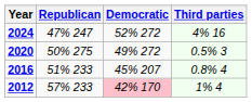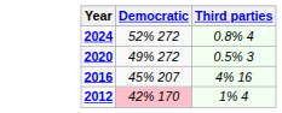- column: Republican | 47% 247 | 50% 275 | 51% 233 | 57% 233
2024 | Third parties: 4% 16 -> 0.8% 4
2016 | Third parties: 0.8% 4 -> 4% 16
